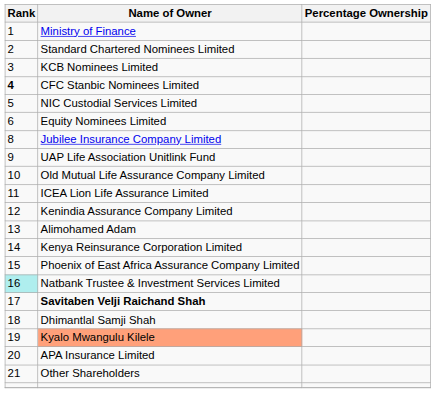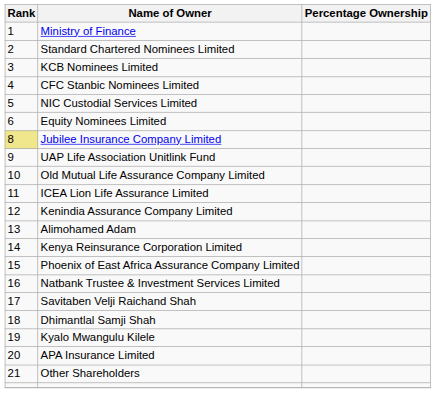CFC Stanbic Nominees Limited | Rank: bold -> normal
Jubilee Insurance Company Limited | Rank: no background -> khaki background
Natbank Trustee & Investment Services Limited | Rank: paleturquoise background -> no background
Savitaben Velji Raichand Shah | Name of Owner: bold -> normal
Kyalo Mwangulu Kilele | Name of Owner: lightsalmon background -> no background
